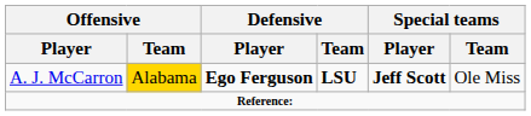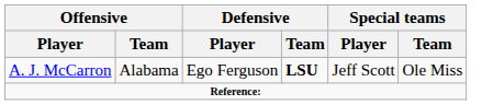A. J. McCarron | Offensive / Team: gold background -> no background
A. J. McCarron | Defensive / Player: bold -> normal
A. J. McCarron | Special teams / Player: bold -> normal
